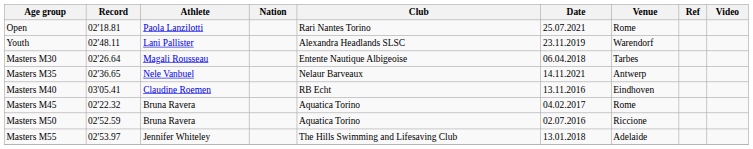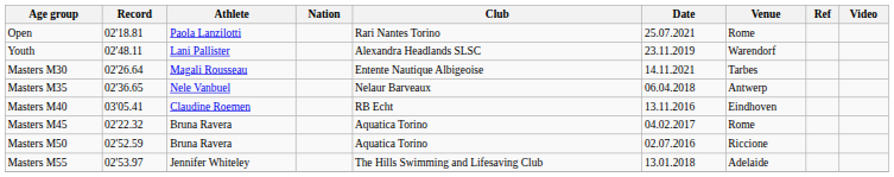Masters M30 | Date: 06.04.2018 -> 14.11.2021
Masters M35 | Date: 14.11.2021 -> 06.04.2018
